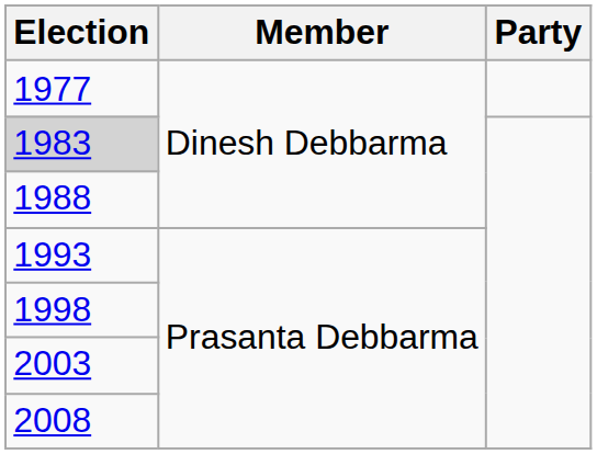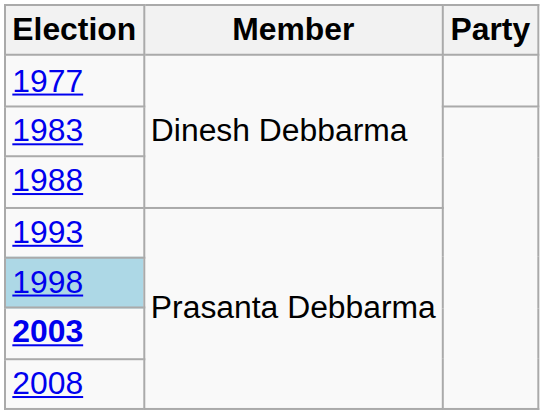1983 | Election: lightgrey background -> no background
1998 | Election: no background -> lightblue background
2003 | Election: normal -> bold
